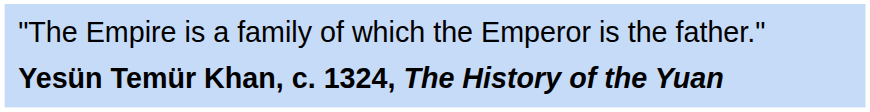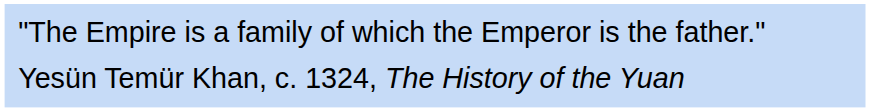row 2 | column 1: bold -> normal
